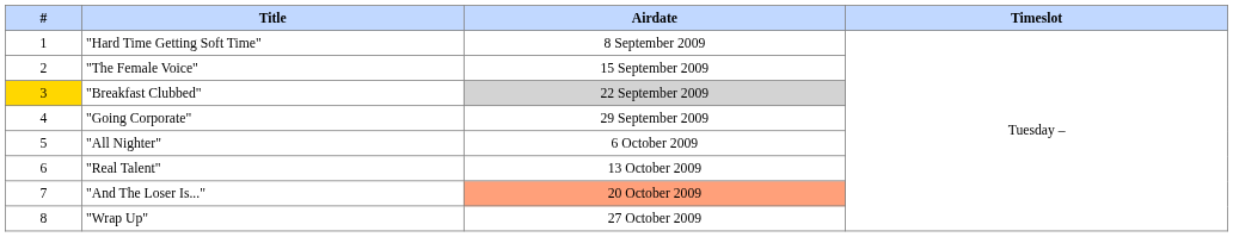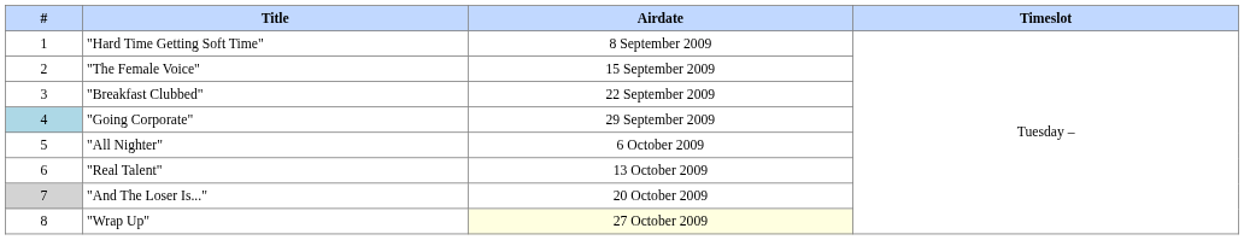"Breakfast Clubbed" | #: gold background -> no background
"Breakfast Clubbed" | Airdate: lightgrey background -> no background
"Going Corporate" | #: no background -> lightblue background
"And The Loser Is..." | #: no background -> lightgrey background
"And The Loser Is..." | Airdate: lightsalmon background -> no background
"Wrap Up" | Airdate: no background -> lightyellow background
